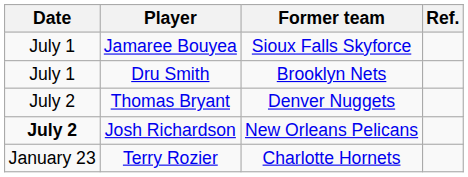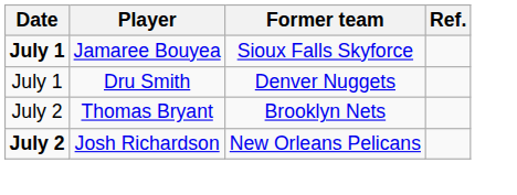Jamaree Bouyea | Date: normal -> bold
Dru Smith | Former team: Brooklyn Nets -> Denver Nuggets
Thomas Bryant | Former team: Denver Nuggets -> Brooklyn Nets
- row: January 23 | Terry Rozier | Charlotte Hornets
